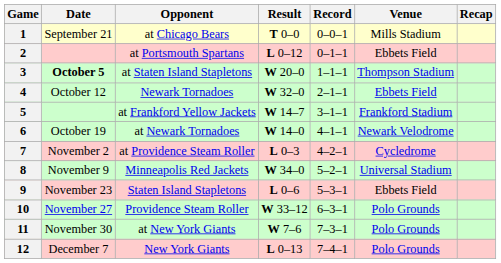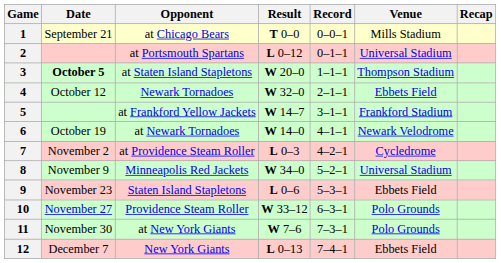2 | Venue: Ebbets Field -> Universal Stadium
12 | Venue: Polo Grounds -> Ebbets Field
